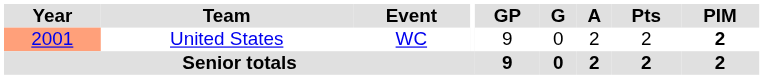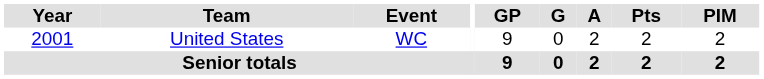United States | Year: lightsalmon background -> no background
United States | PIM: bold -> normal
